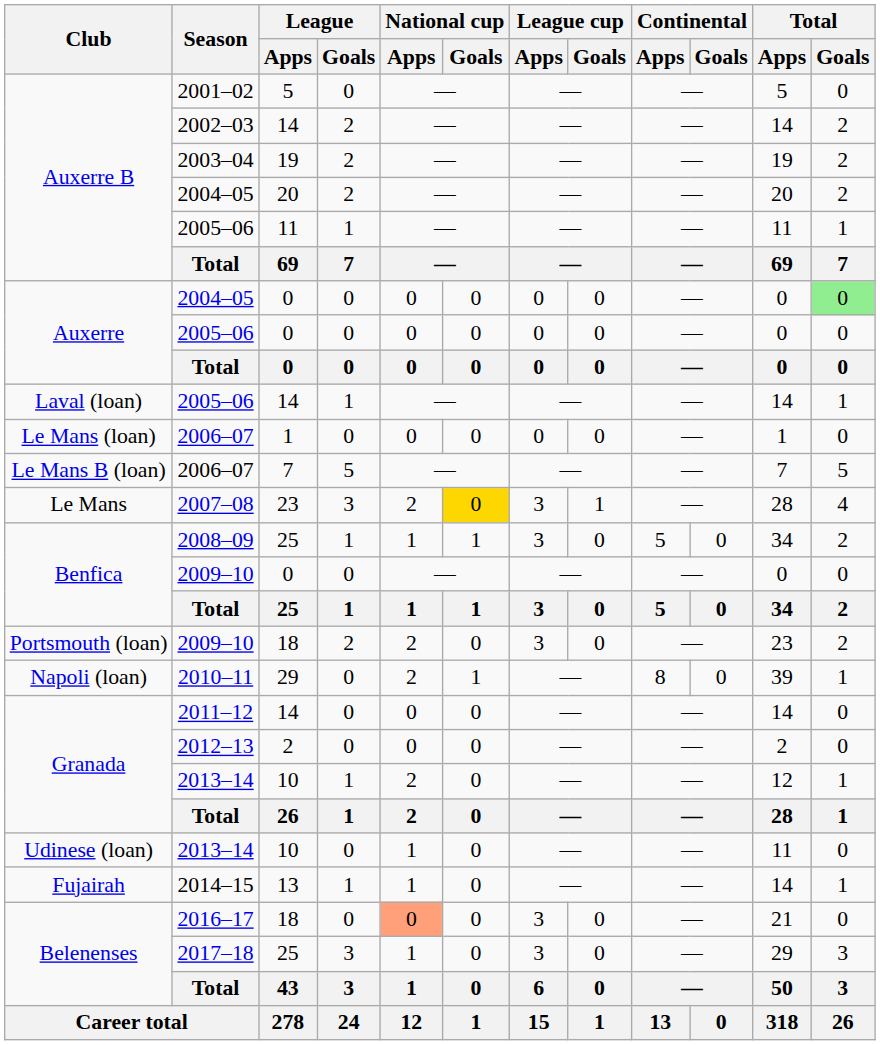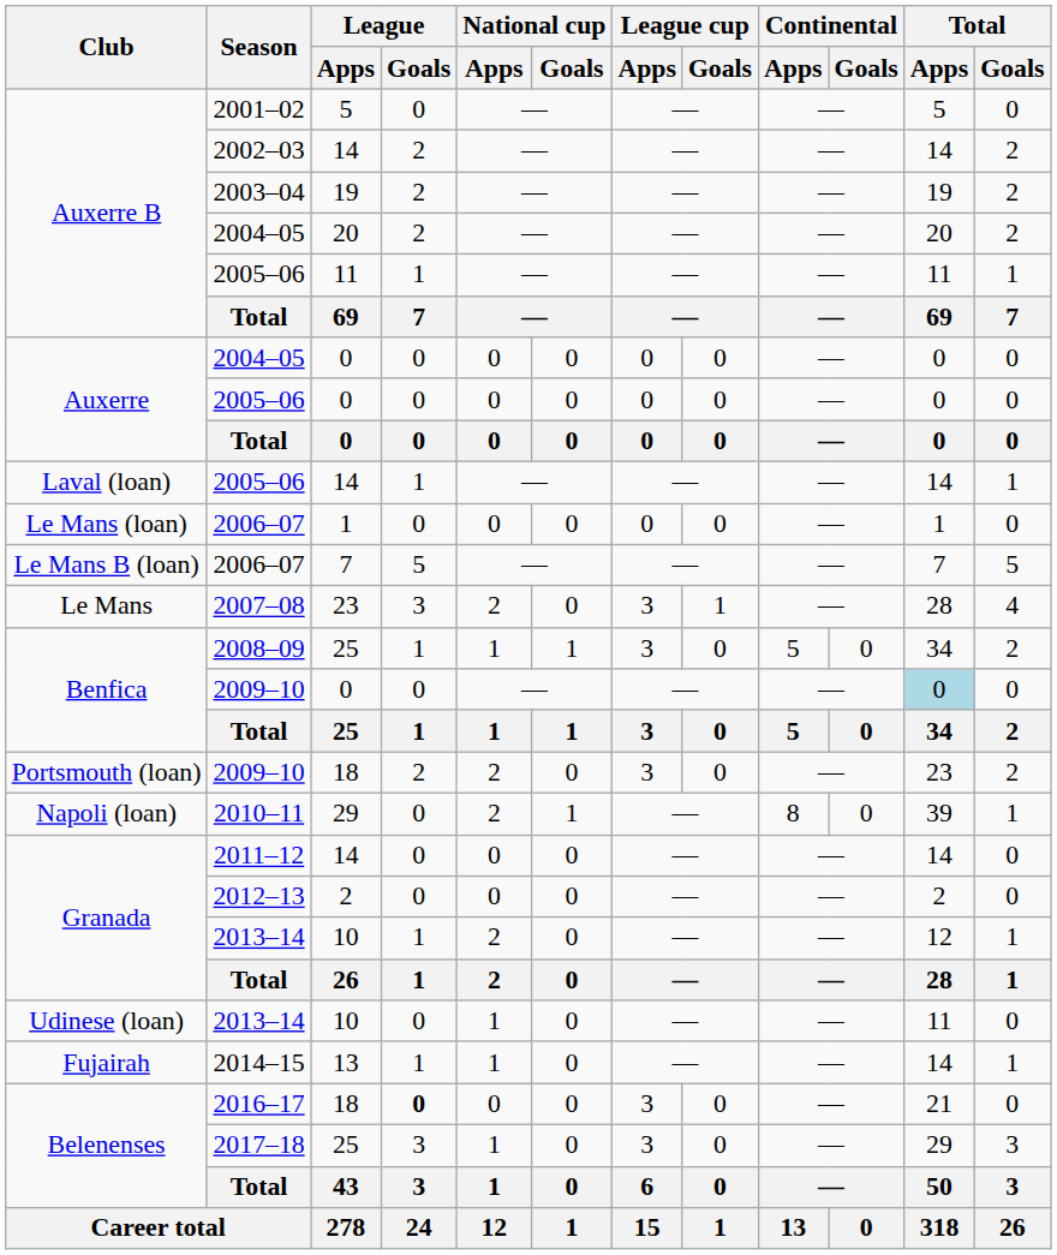Auxerre / 2004–05 | Total / Goals: lightgreen background -> no background
2007–08 | National cup / Goals: gold background -> no background
Benfica / 2009–10 | Total / Apps: no background -> lightblue background
2016–17 | League / Goals: normal -> bold
2016–17 | National cup / Apps: lightsalmon background -> no background
